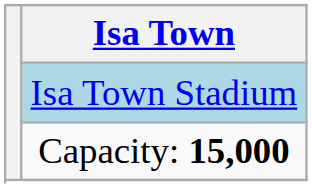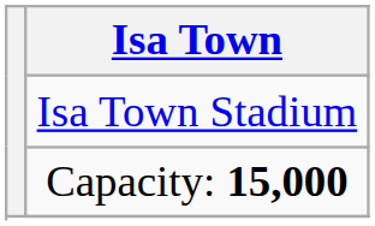Isa Town Stadium | Isa Town: lightblue background -> no background
